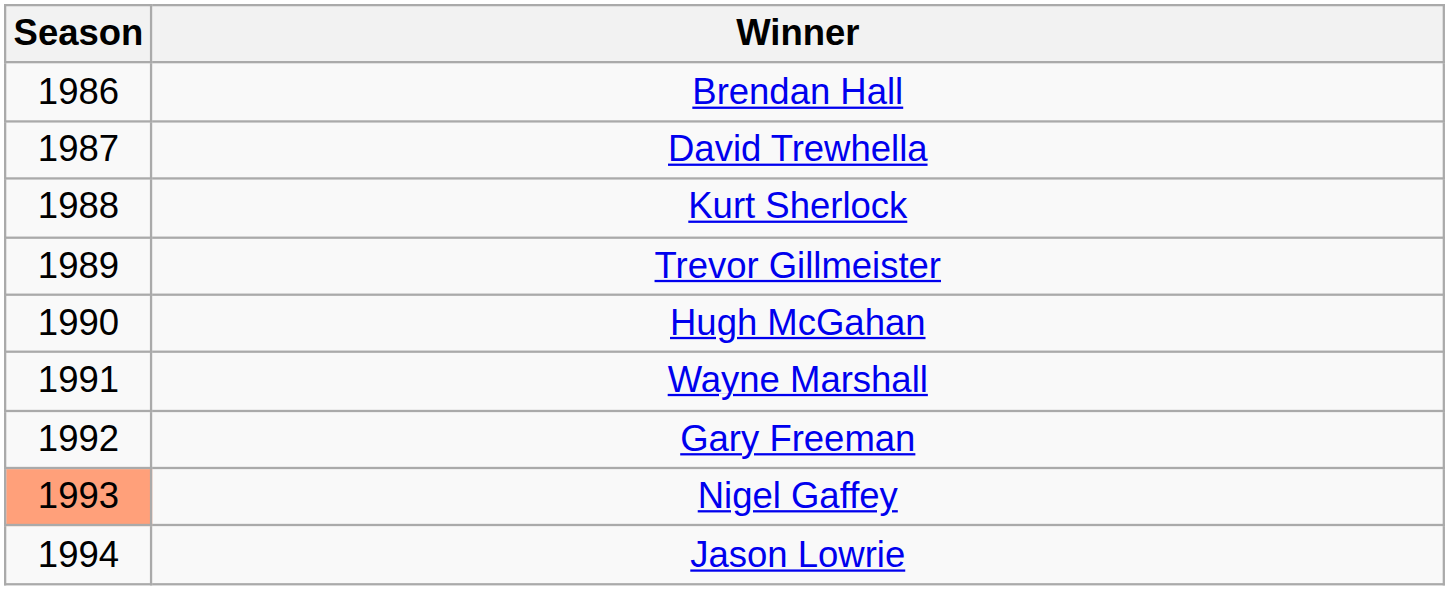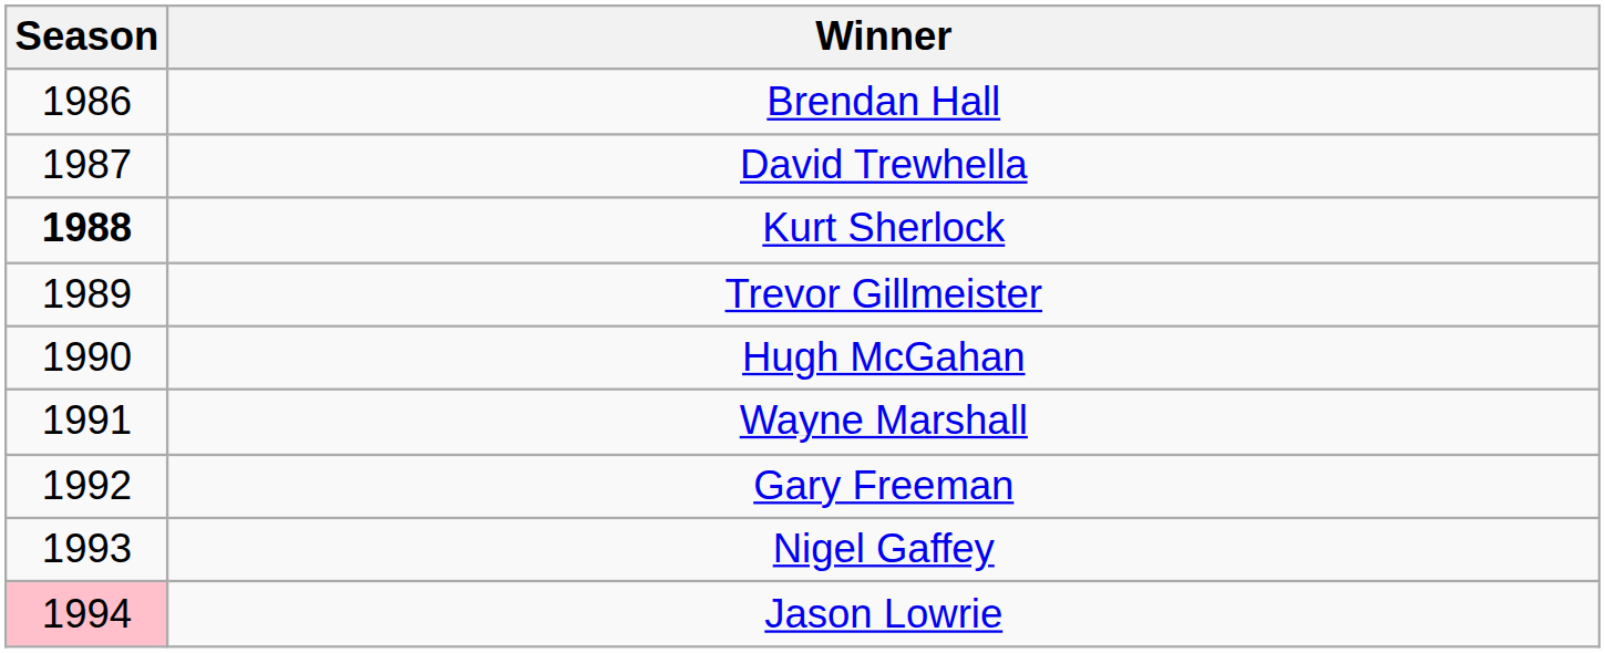Kurt Sherlock | Season: normal -> bold
Nigel Gaffey | Season: lightsalmon background -> no background
Jason Lowrie | Season: no background -> pink background
